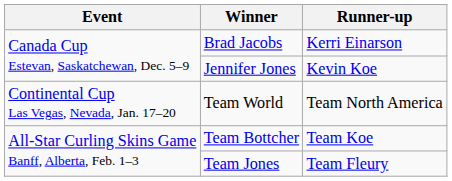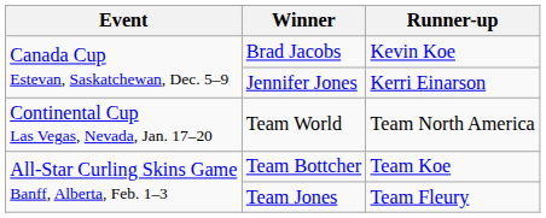Brad Jacobs | Runner-up: Kerri Einarson -> Kevin Koe
Jennifer Jones | Runner-up: Kevin Koe -> Kerri Einarson
